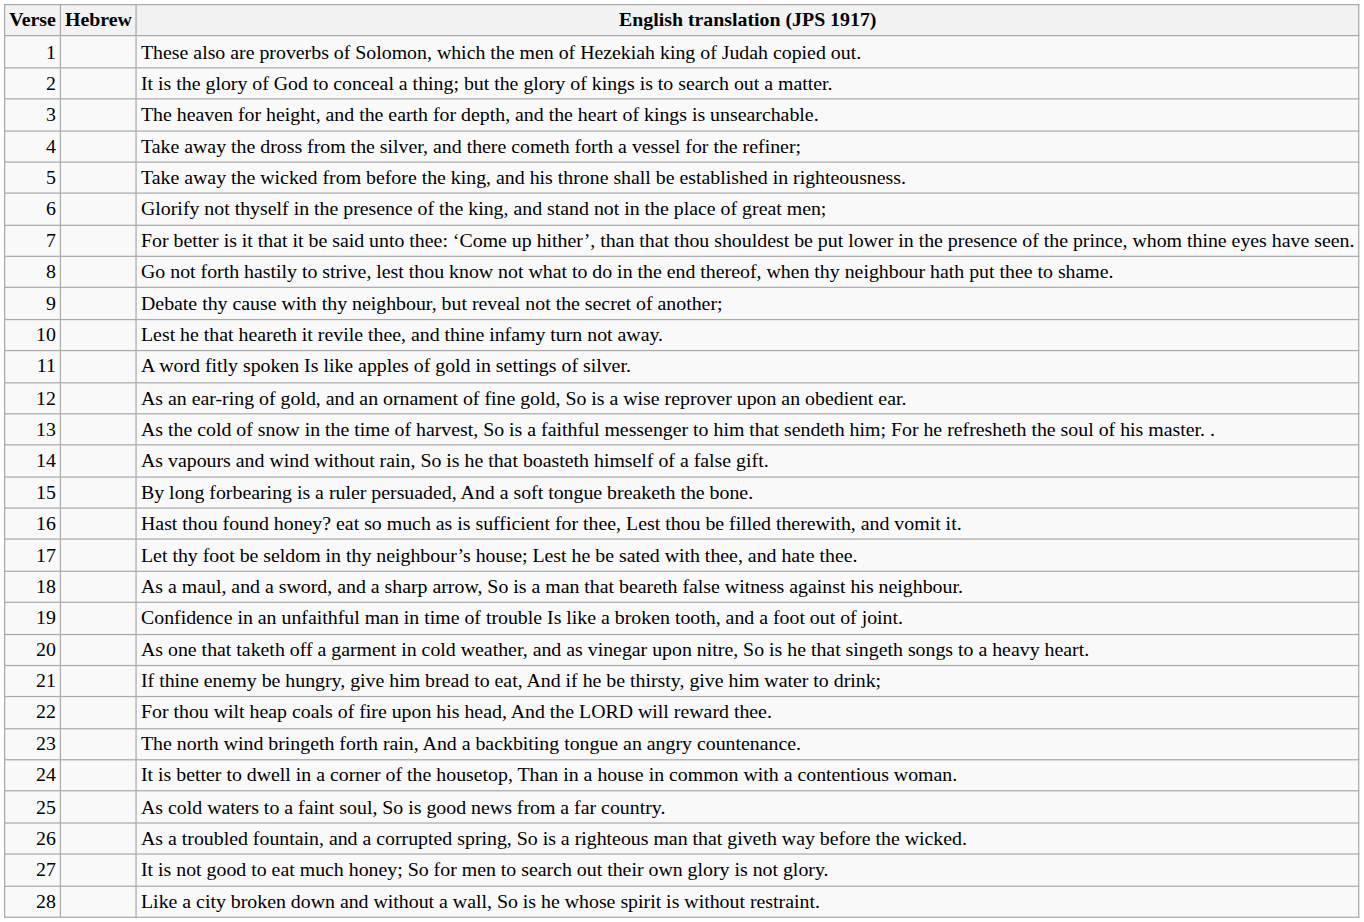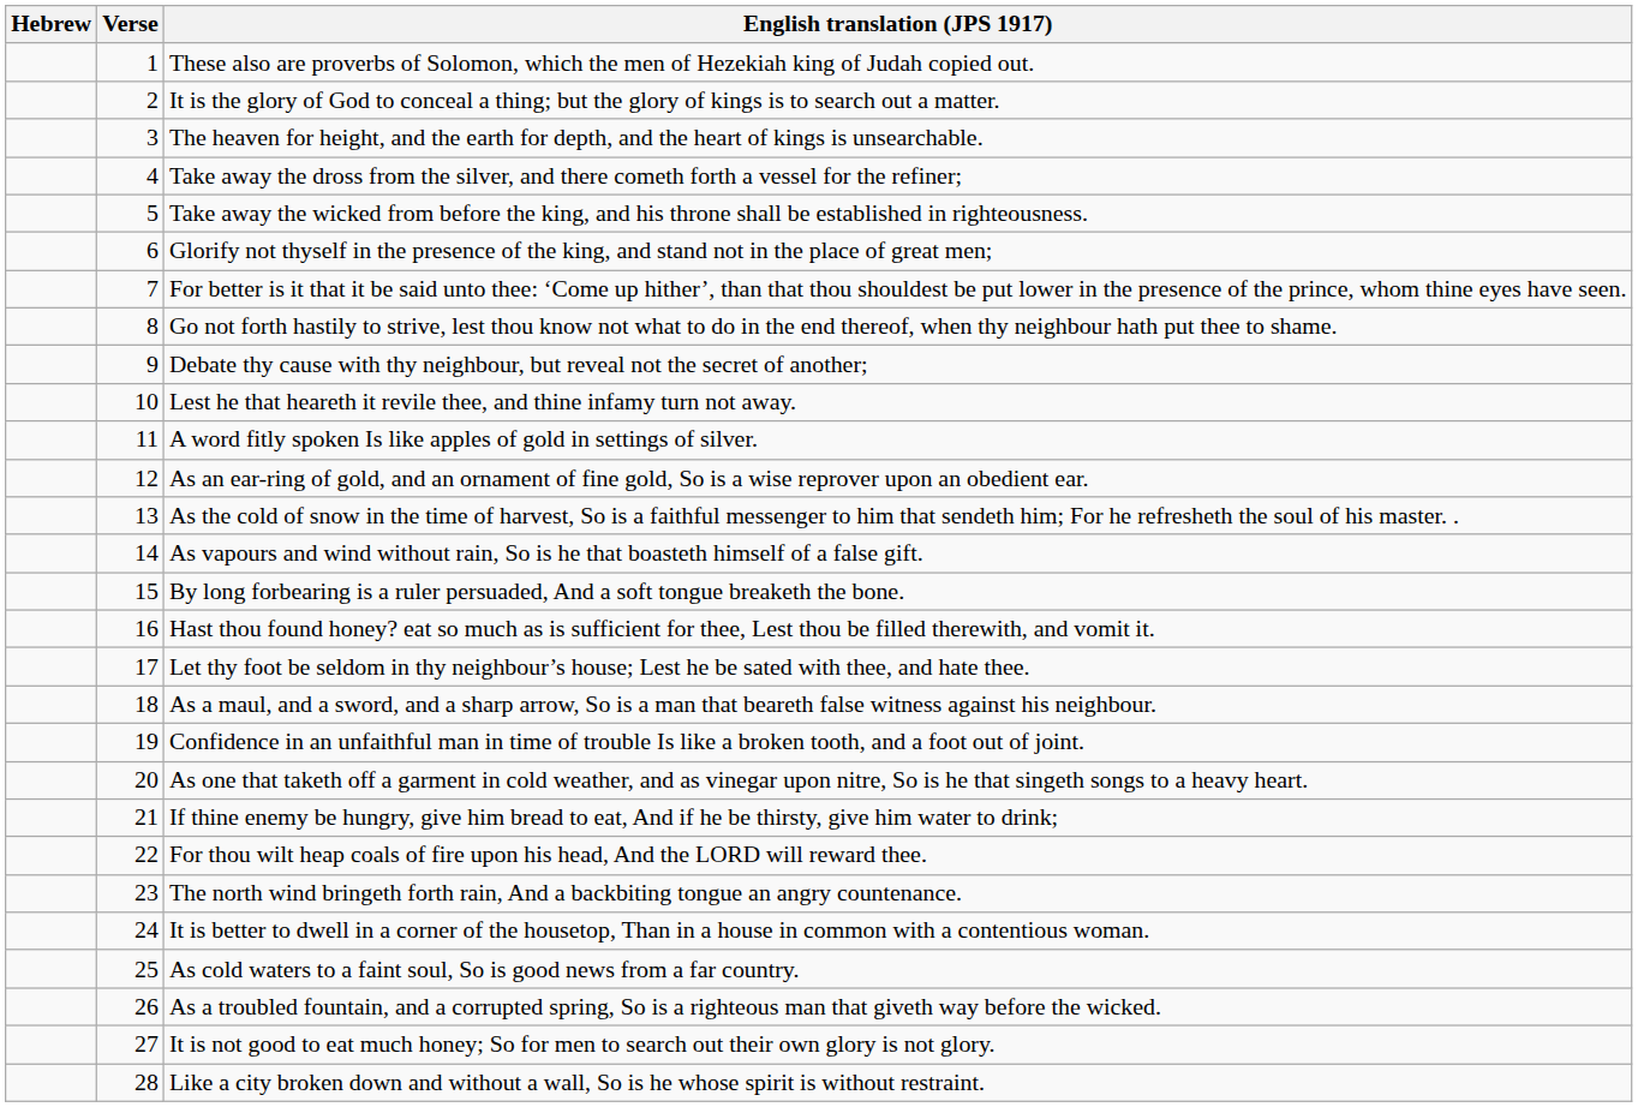columns swapped: Verse <-> Hebrew
